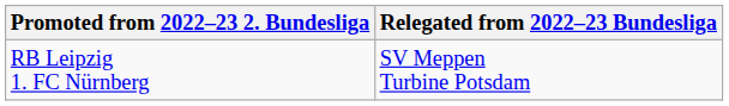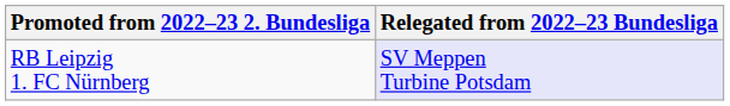RB Leipzig 1. FC Nürnberg | Relegated from 2022–23 Bundesliga: no background -> lavender background
